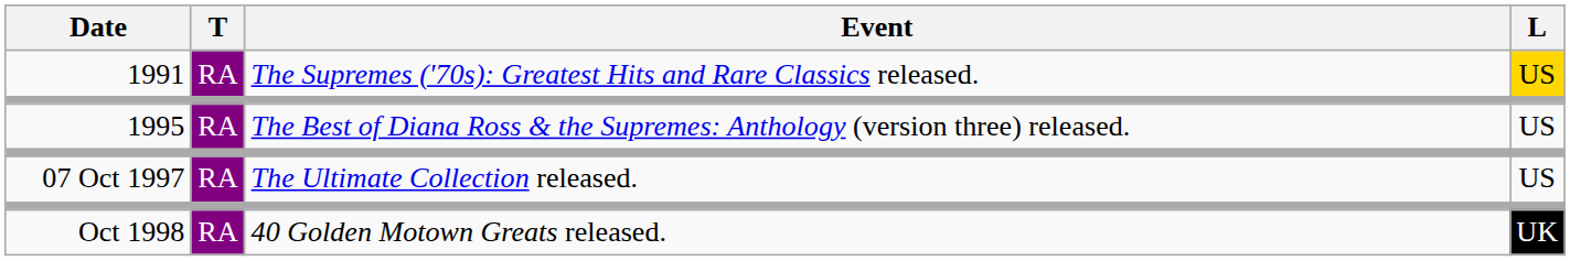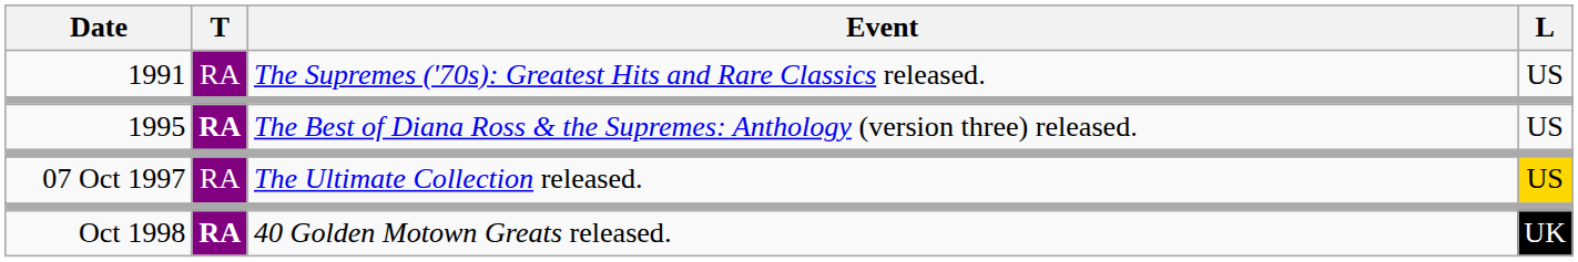1991 | L: gold background -> no background
1995 | T: normal -> bold
07 Oct 1997 | L: no background -> gold background
Oct 1998 | T: normal -> bold
